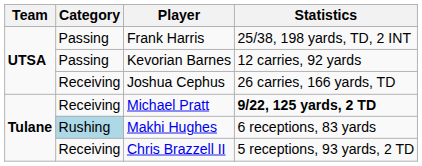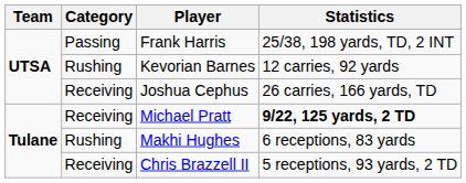Kevorian Barnes | Category: Passing -> Rushing
Makhi Hughes | Category: lightblue background -> no background
